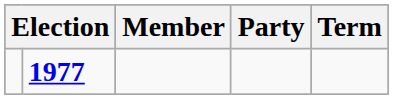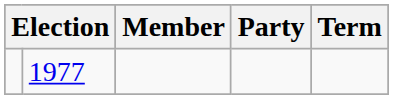row 2 | column 2: bold -> normal
